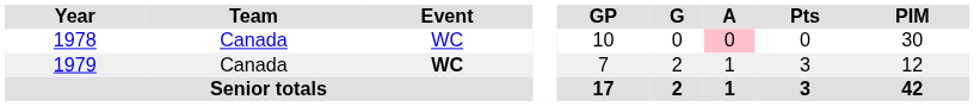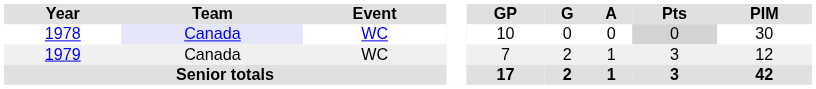1978 | Team: no background -> lavender background
1978 | A: pink background -> no background
1978 | Pts: no background -> lightgrey background
1979 | Event: bold -> normal
